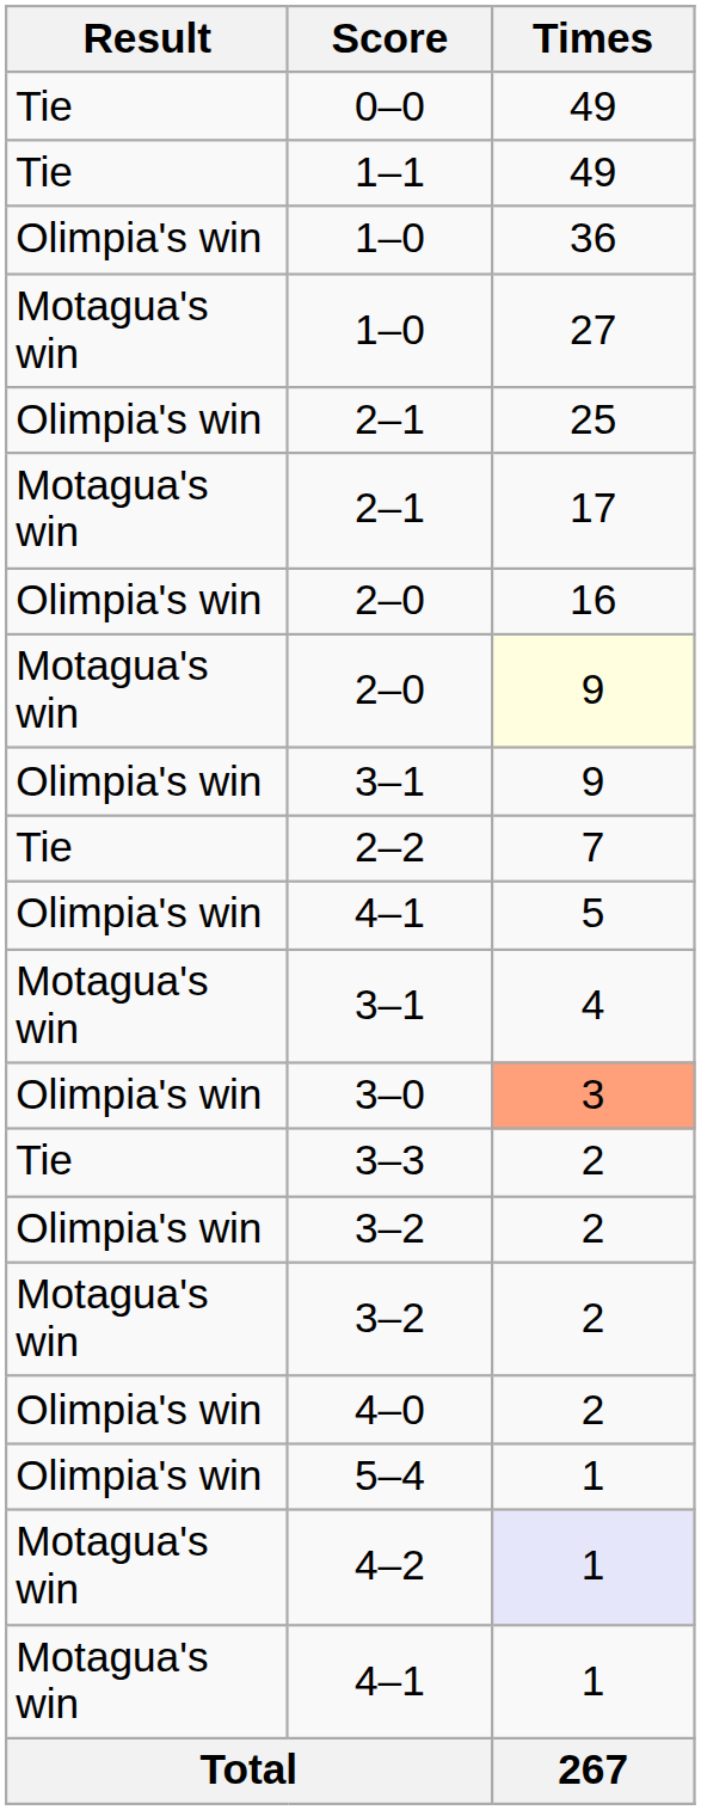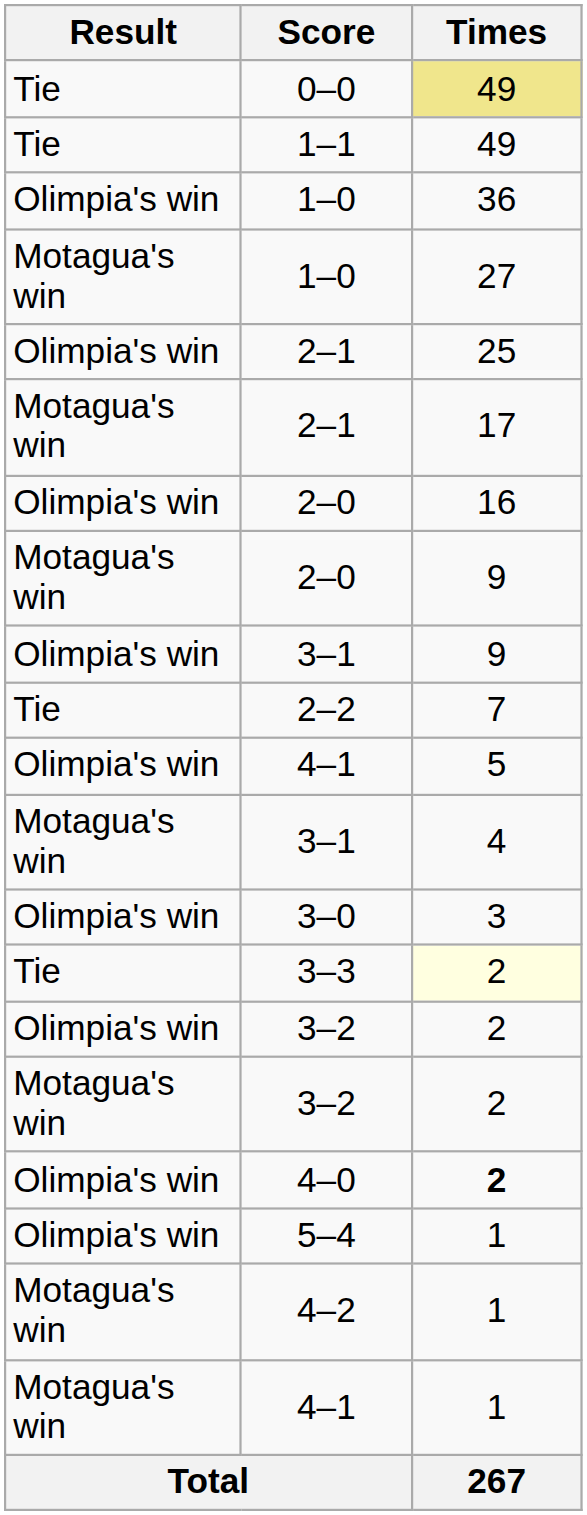0–0 | Times: no background -> khaki background
Motagua's win / 2–0 | Times: lightyellow background -> no background
3–0 | Times: lightsalmon background -> no background
3–3 | Times: no background -> lightyellow background
4–0 | Times: normal -> bold
4–2 | Times: lavender background -> no background
